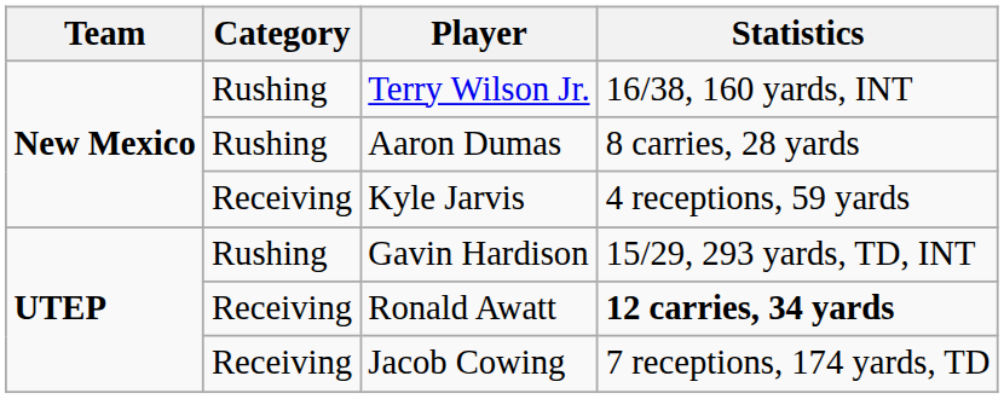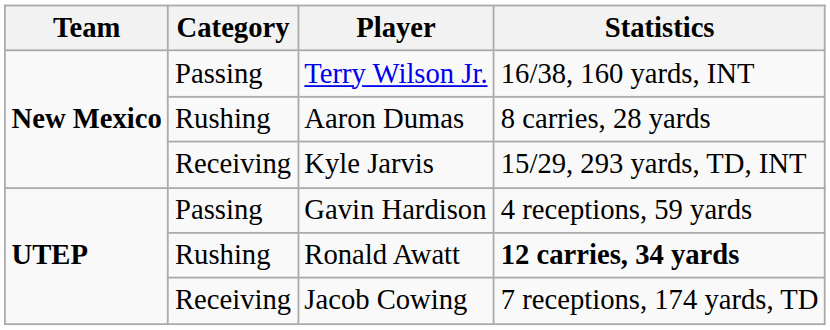Terry Wilson Jr. | Category: Rushing -> Passing
Kyle Jarvis | Statistics: 4 receptions, 59 yards -> 15/29, 293 yards, TD, INT
Gavin Hardison | Category: Rushing -> Passing
Gavin Hardison | Statistics: 15/29, 293 yards, TD, INT -> 4 receptions, 59 yards
Ronald Awatt | Category: Receiving -> Rushing
